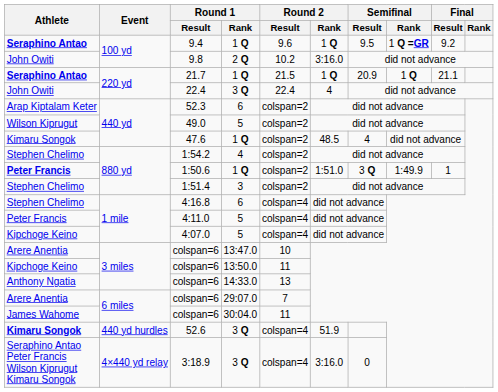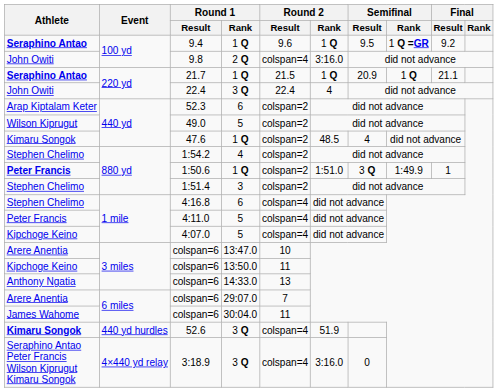9.8 | Round 2 / Result: 10.2 -> colspan=4
